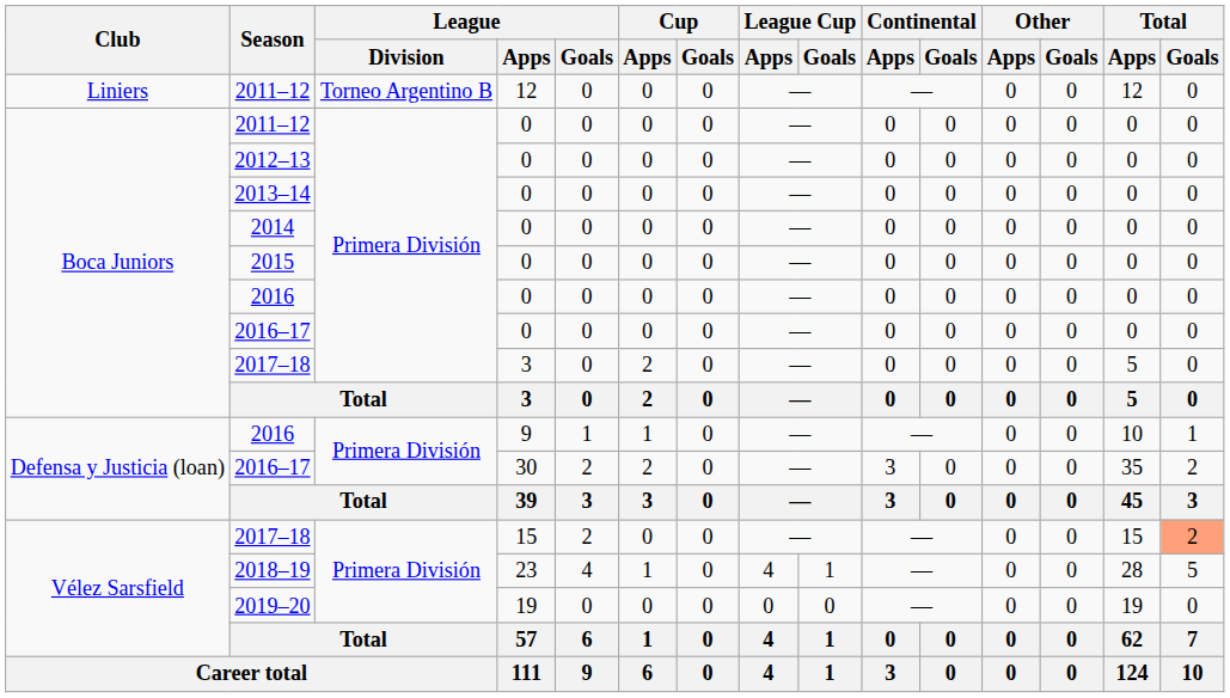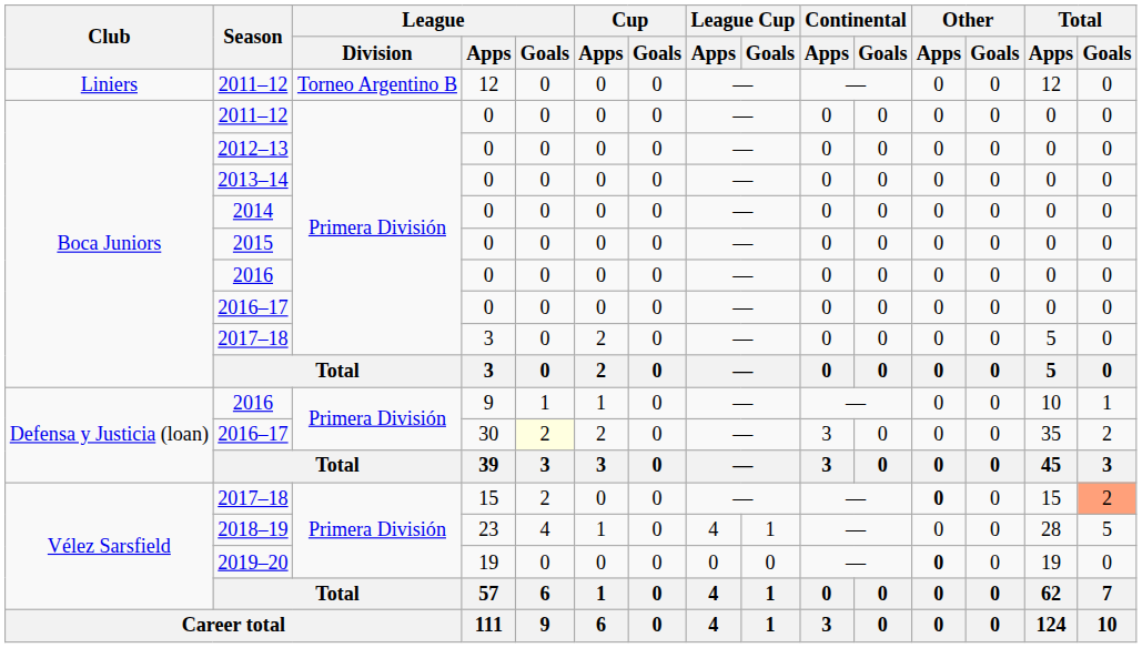2016–17 / 30 | League / Goals: no background -> lightyellow background
2017–18 / 15 | Other / Apps: normal -> bold
2019–20 | Other / Apps: normal -> bold
